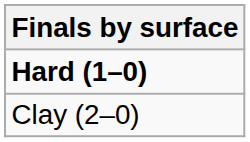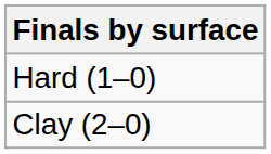row 2 | column 1: bold -> normal
